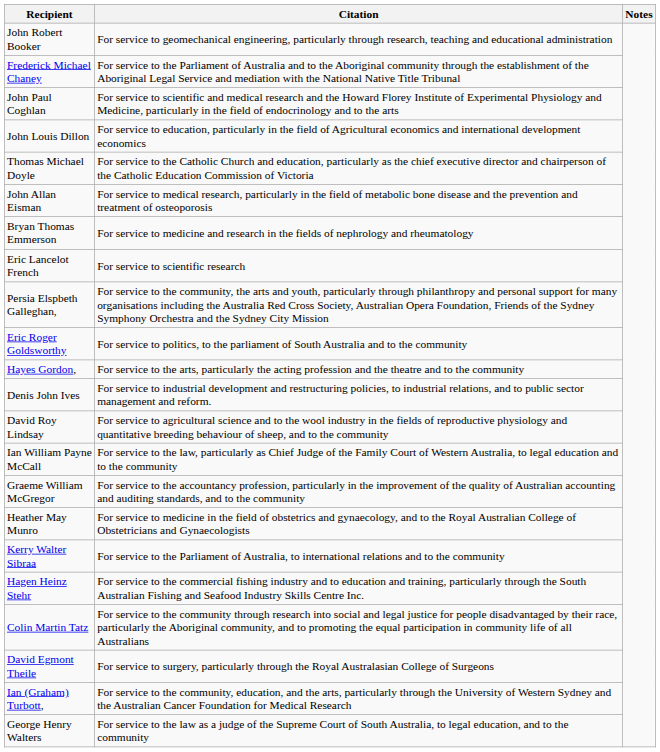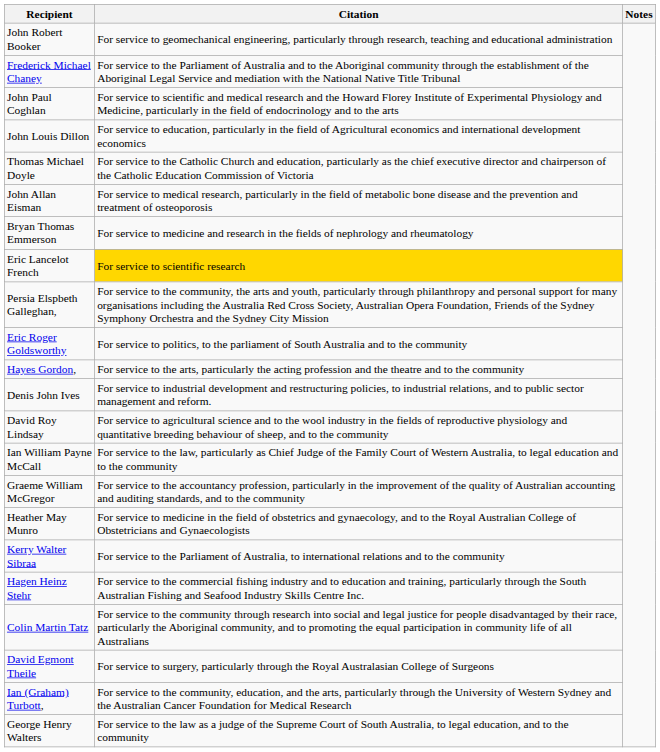Eric Lancelot French | Citation: no background -> gold background
